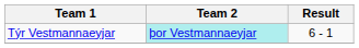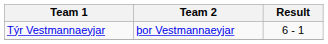Týr Vestmannaeyjar | Team 2: paleturquoise background -> no background
